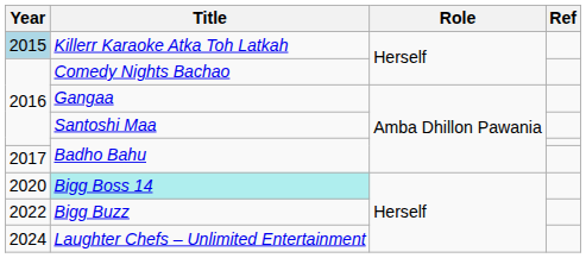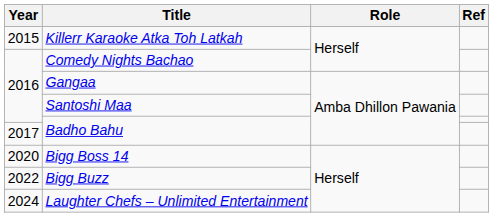Killerr Karaoke Atka Toh Latkah | Year: lightblue background -> no background
Bigg Boss 14 | Title: paleturquoise background -> no background
